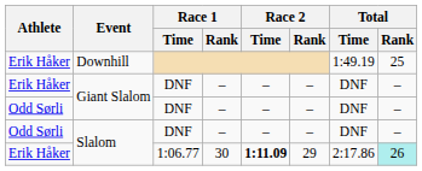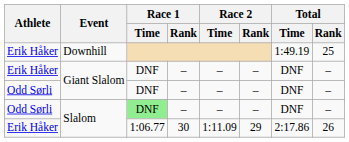Odd Sørli / Slalom | Race 1 / Time: no background -> lightgreen background
Erik Håker / Slalom | Race 2 / Time: bold -> normal
Erik Håker / Slalom | Total / Rank: paleturquoise background -> no background
